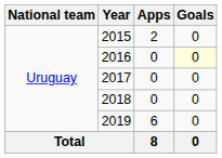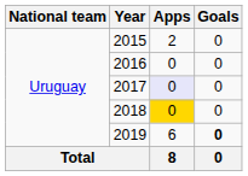2016 | Goals: lightyellow background -> no background
2017 | Apps: no background -> lavender background
2018 | Apps: no background -> gold background
2019 | Goals: normal -> bold
